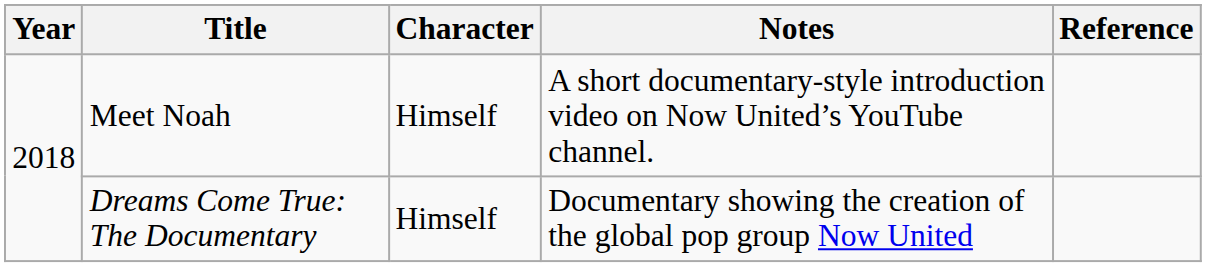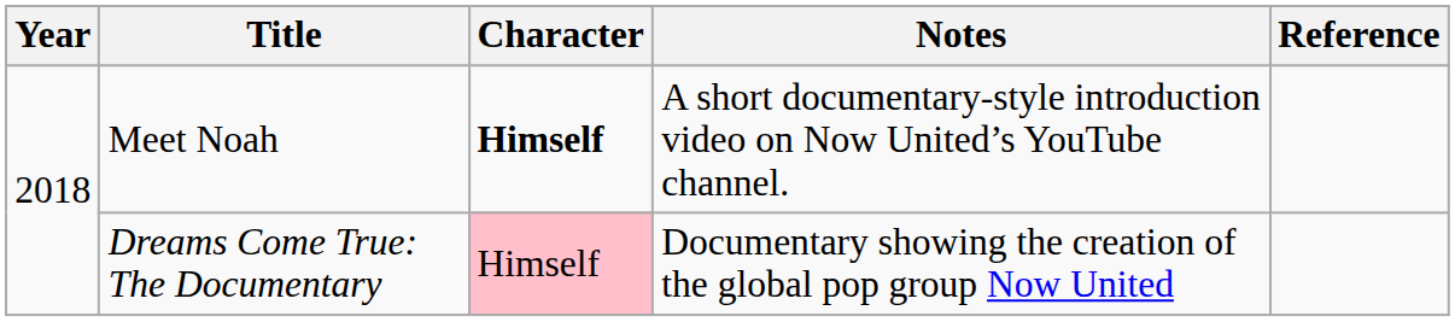Meet Noah | Character: normal -> bold
Dreams Come True: The Documentary | Character: no background -> pink background
